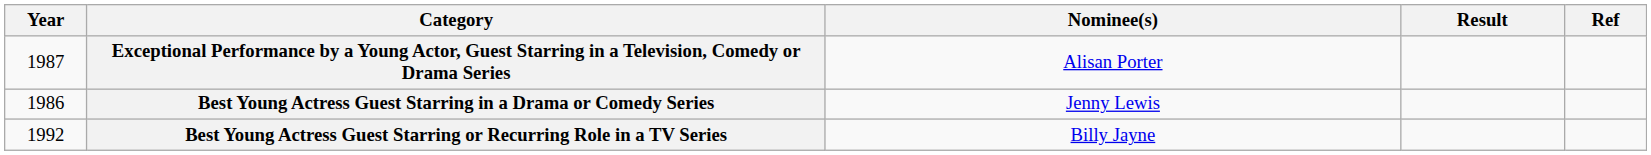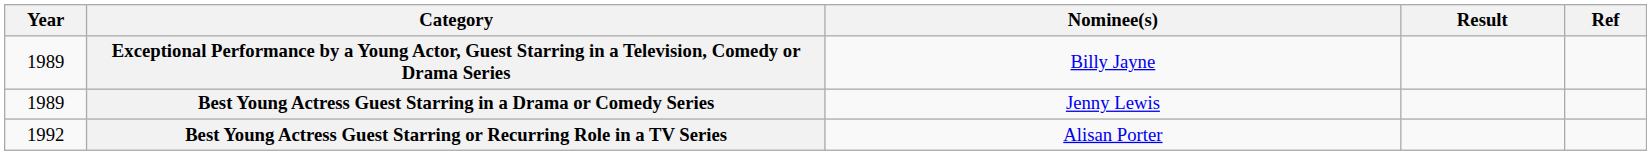row 2 | Year: 1987 -> 1989
row 2 | Nominee(s): Alisan Porter -> Billy Jayne
row 3 | Year: 1986 -> 1989
row 4 | Nominee(s): Billy Jayne -> Alisan Porter
